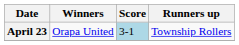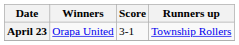April 23 | Score: lightblue background -> no background
